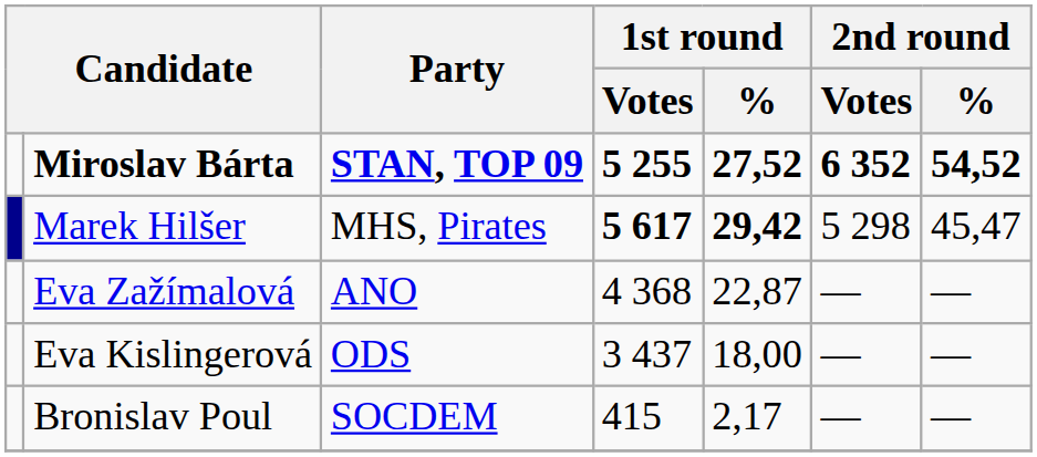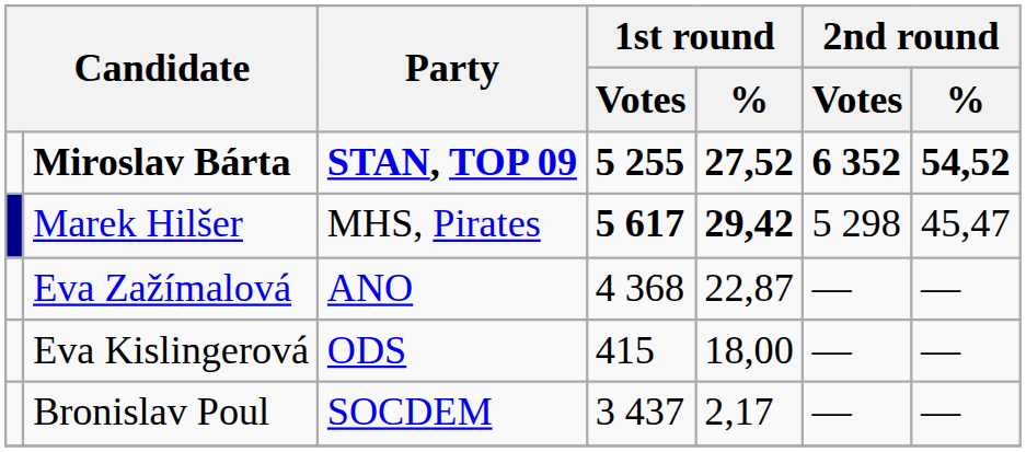Eva Kislingerová | 1st round / Votes: 3 437 -> 415
Bronislav Poul | 1st round / Votes: 415 -> 3 437
